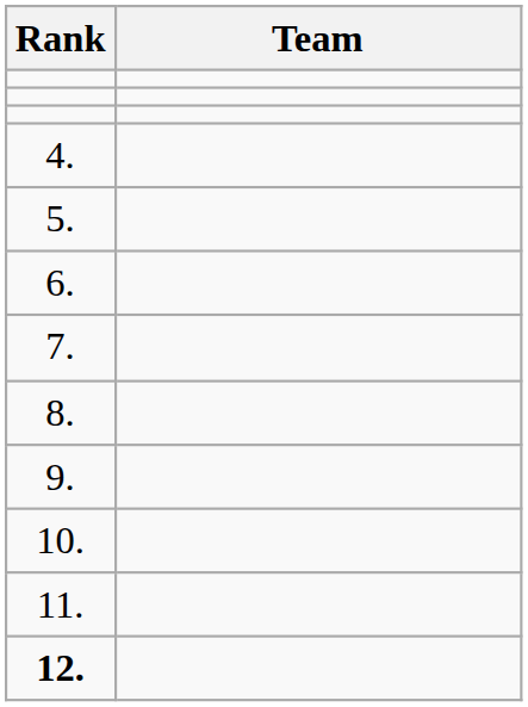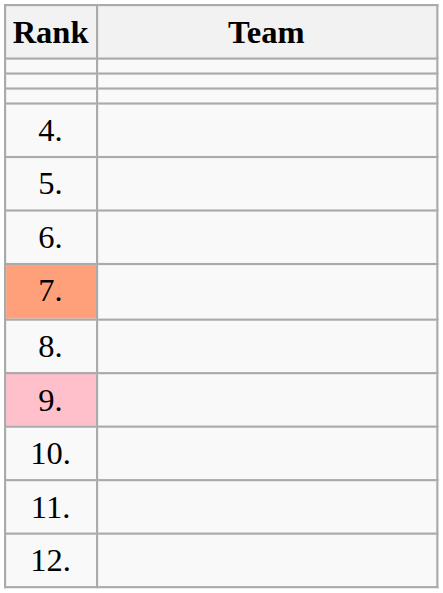row 8 | Rank: no background -> lightsalmon background
row 10 | Rank: no background -> pink background
row 13 | Rank: bold -> normal
